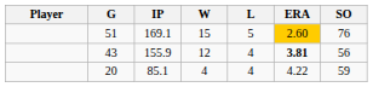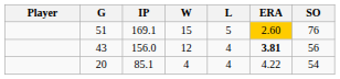43 | IP: 155.9 -> 156.0
20 | SO: 59 -> 54
